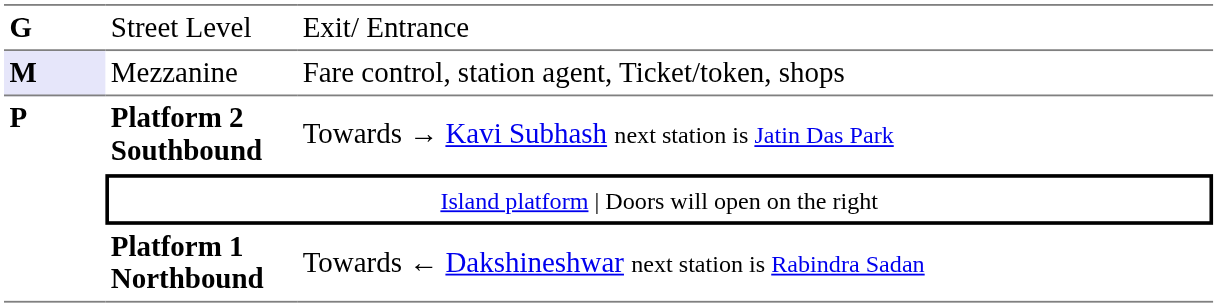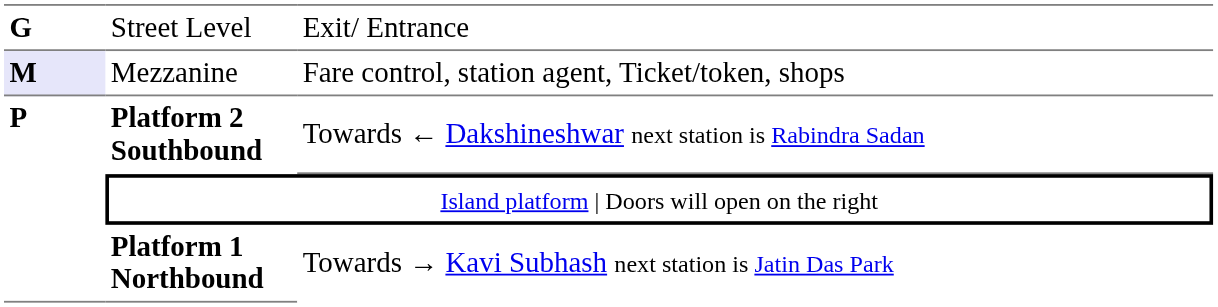Platform 2 Southbound | column 3: Towards → Kavi Subhash next station is Jatin Das Park -> Towards ← Dakshineshwar next station is Rabindra Sadan
Platform 1 Northbound | column 3: Towards ← Dakshineshwar next station is Rabindra Sadan -> Towards → Kavi Subhash next station is Jatin Das Park
